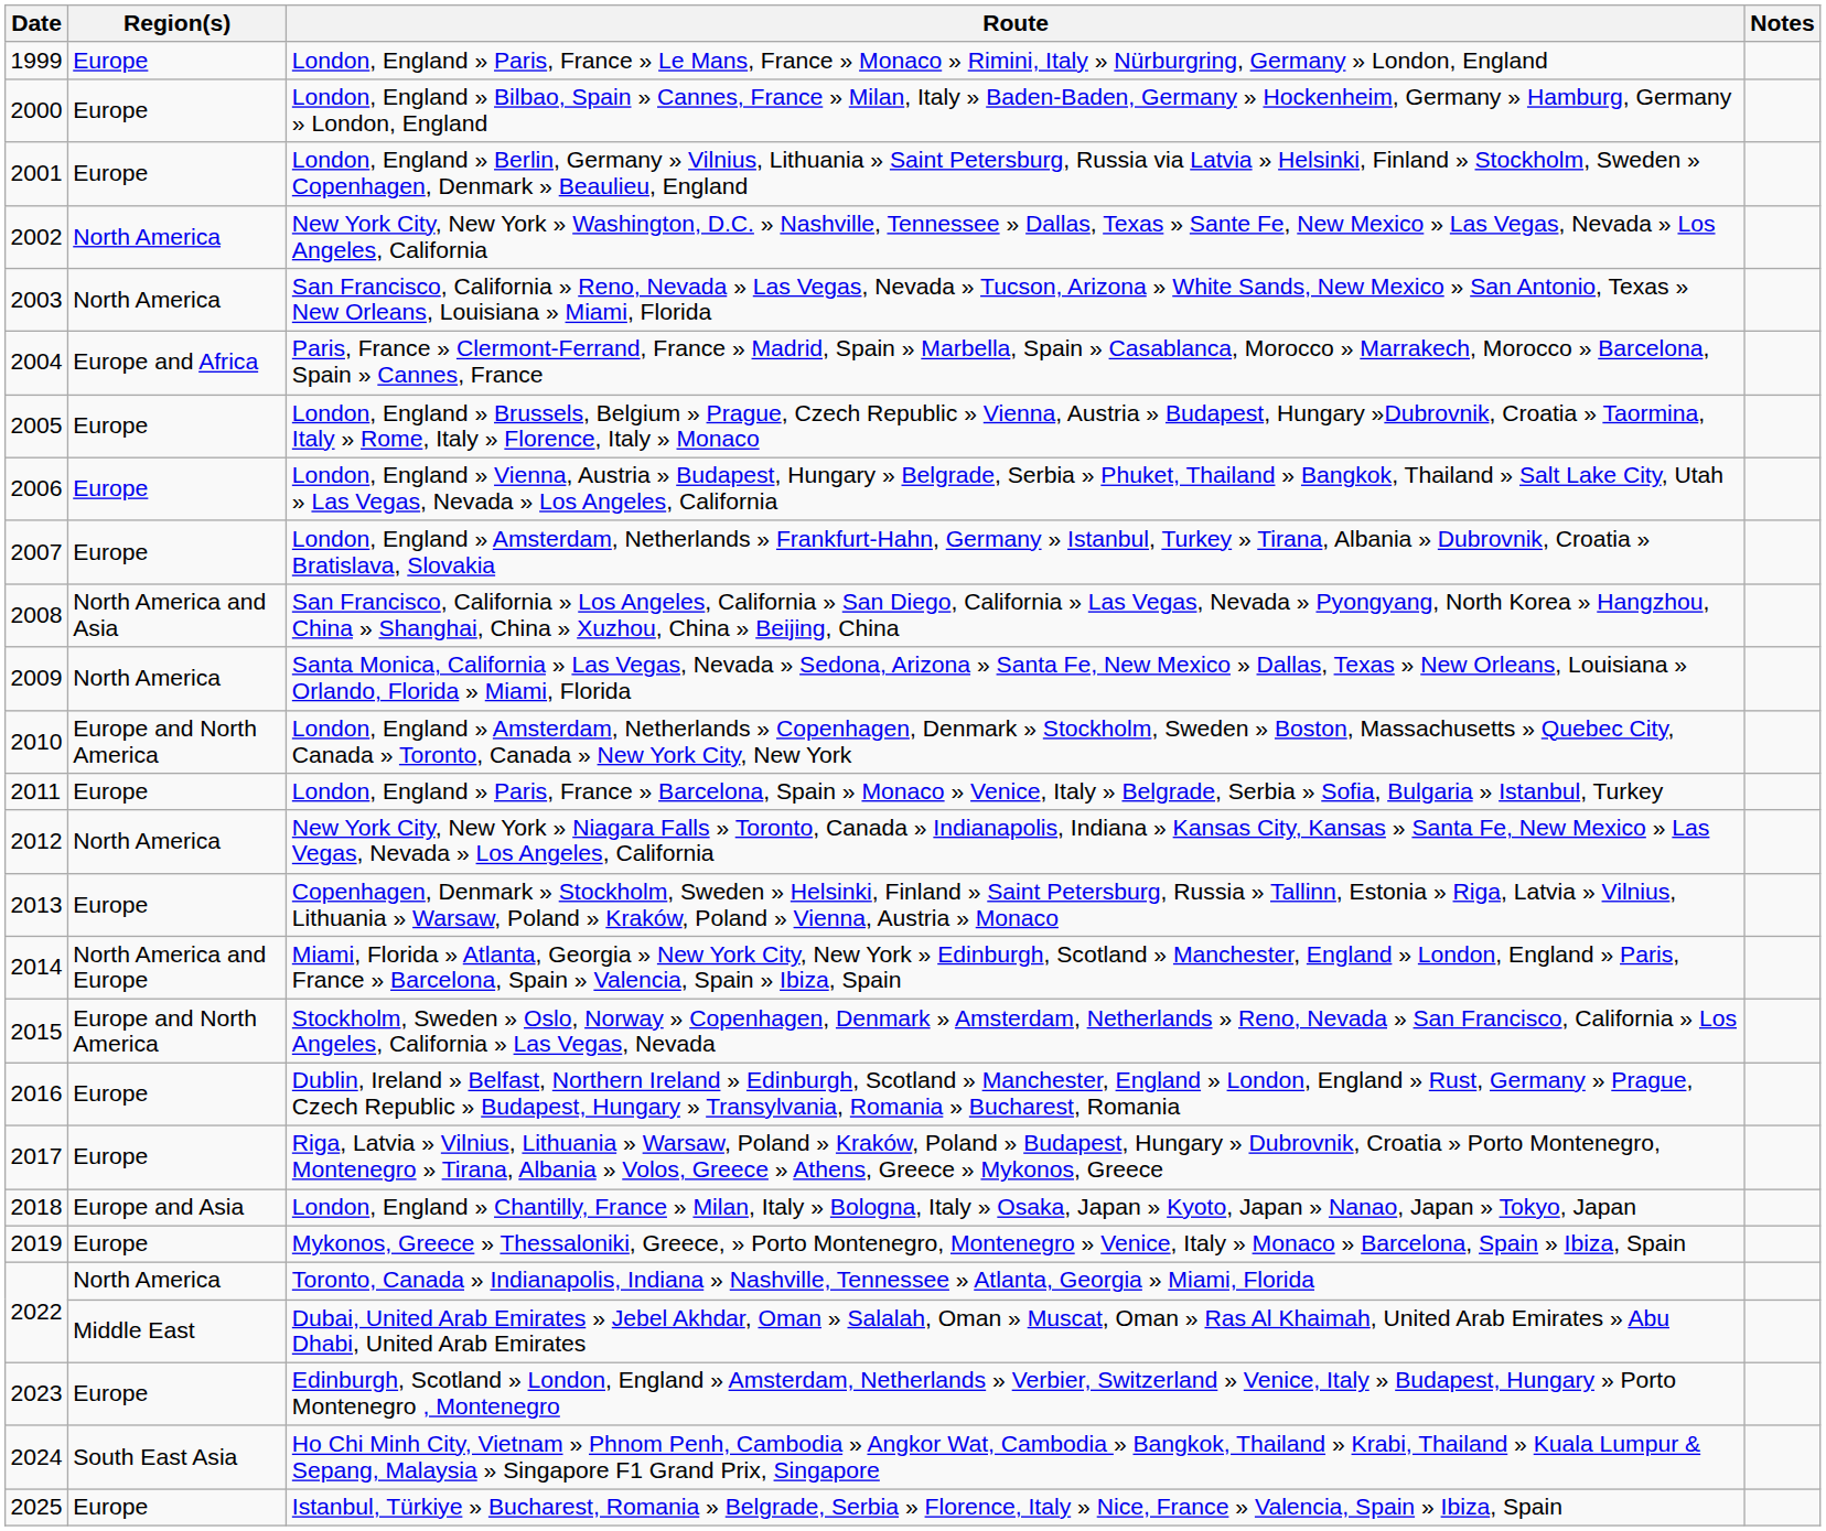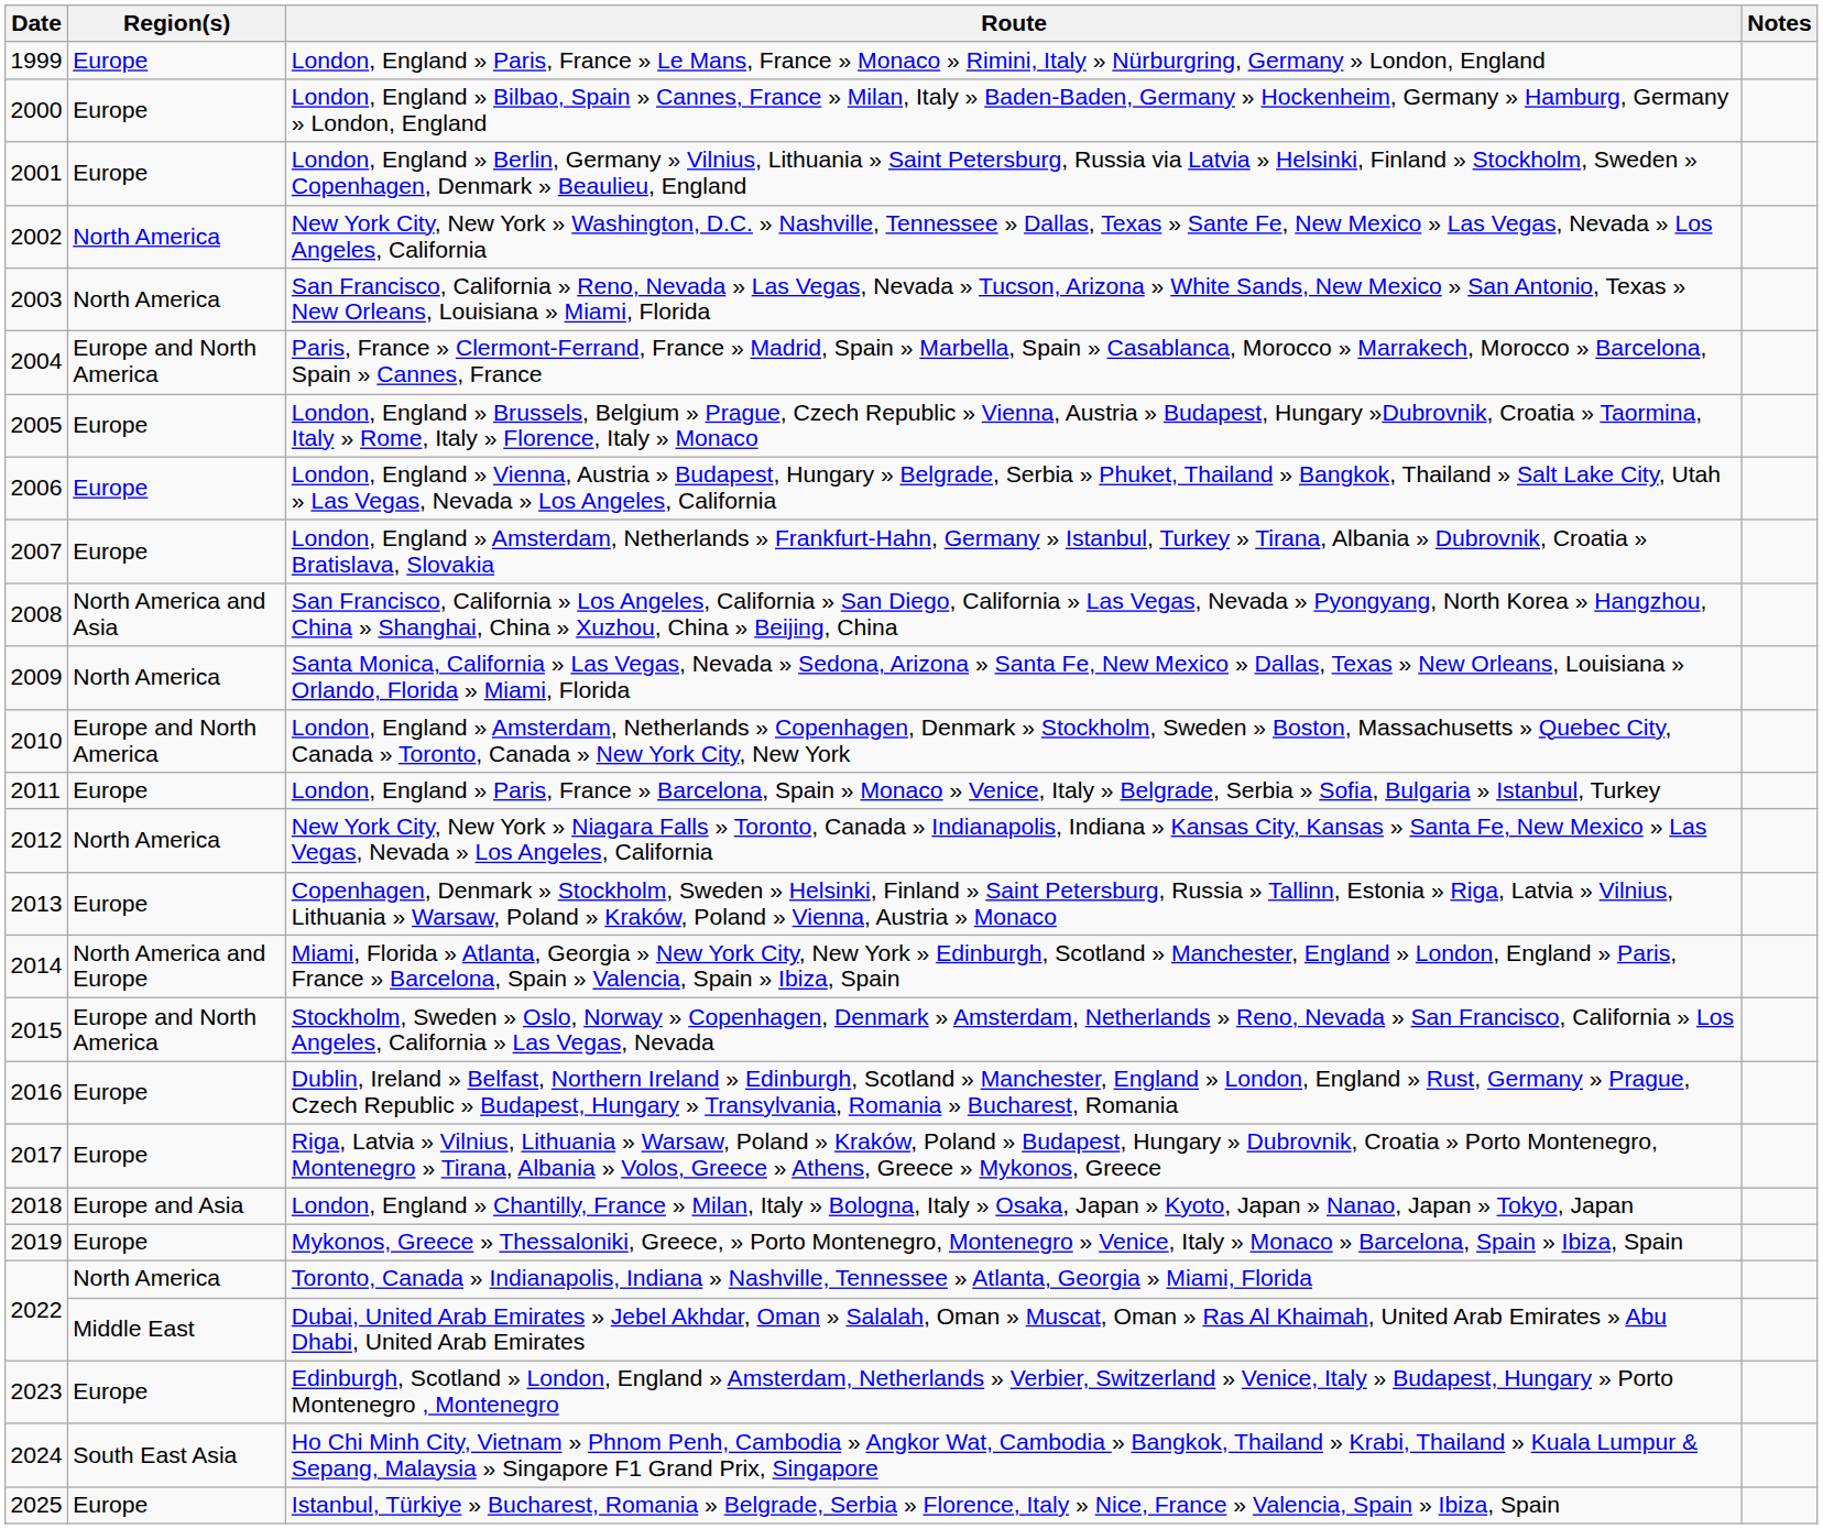row 7 | Region(s): Europe and Africa -> Europe and North America
